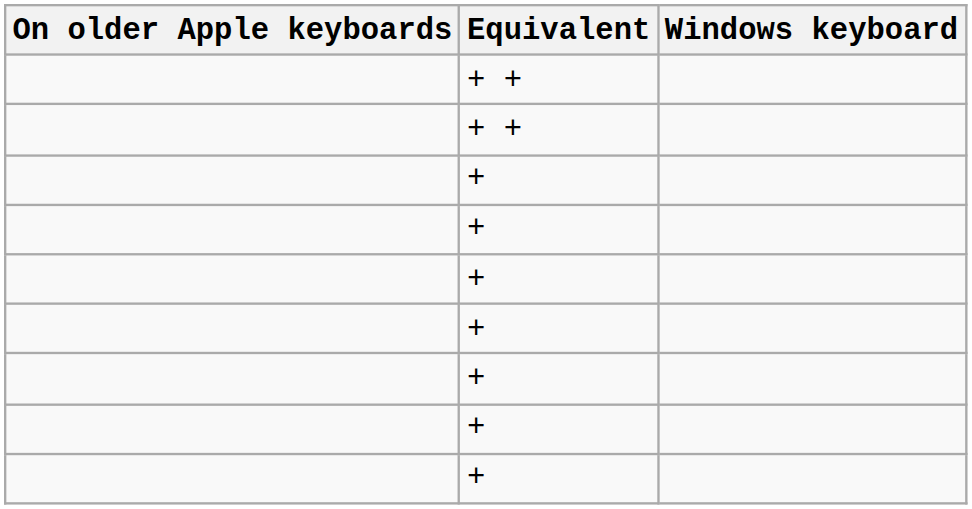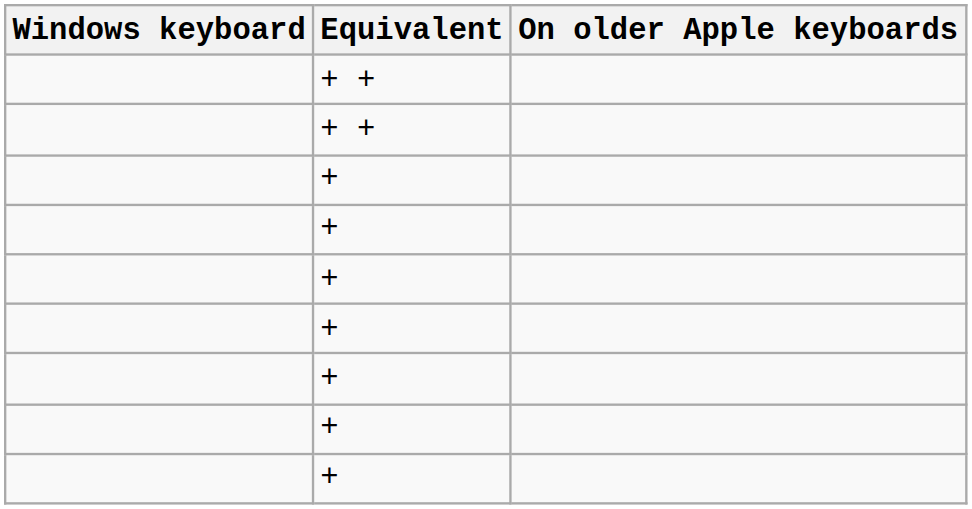columns swapped: Windows keyboard <-> On older Apple keyboards
